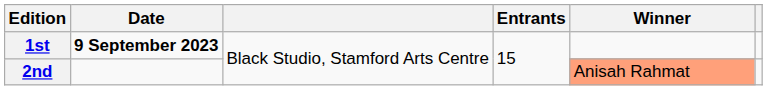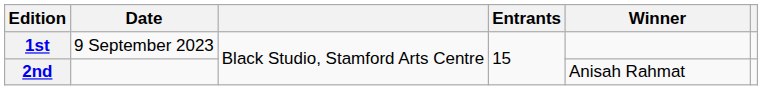1st | Date: bold -> normal
2nd | Winner: lightsalmon background -> no background
